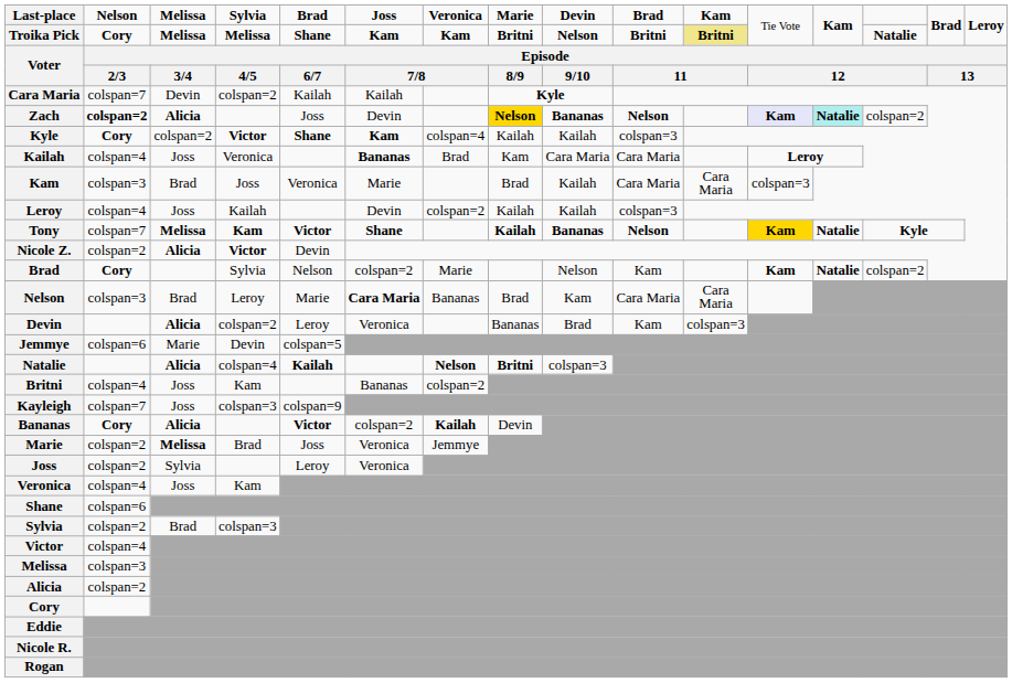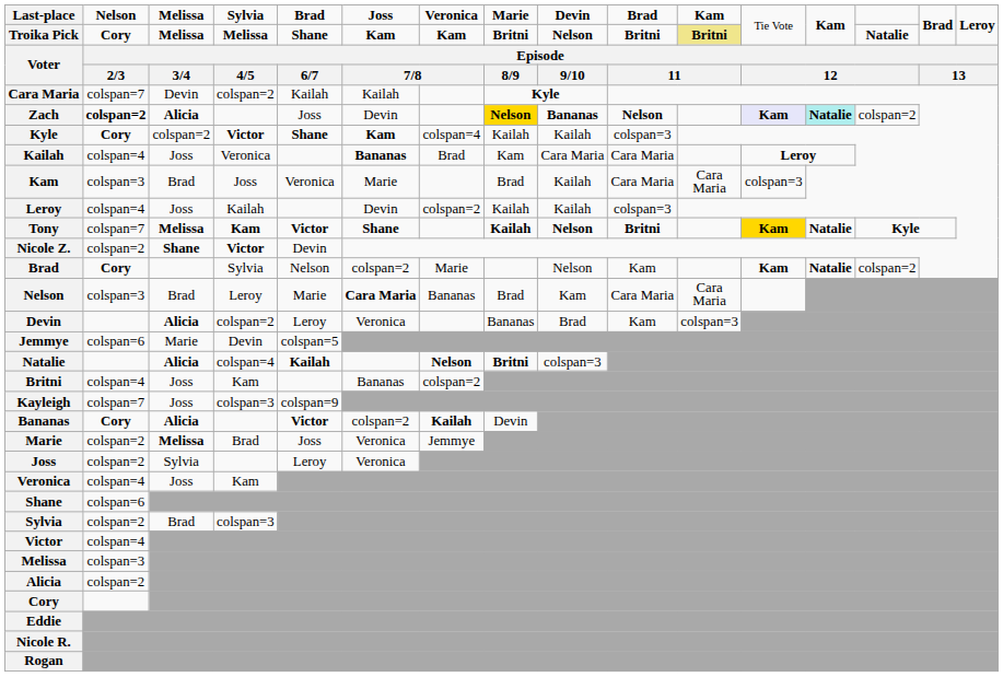Tony | column 9: Bananas -> Nelson
Tony | column 10: Nelson -> Britni
Nicole Z. | column 3: Alicia -> Shane
